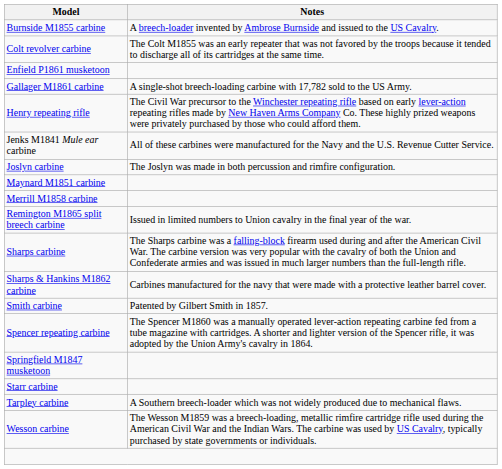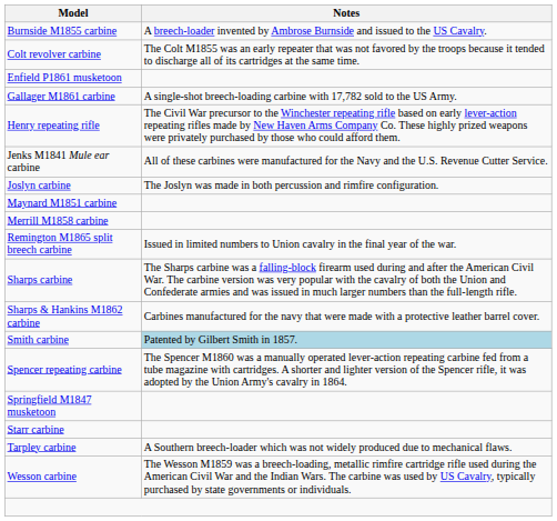Smith carbine | Notes: no background -> lightblue background
